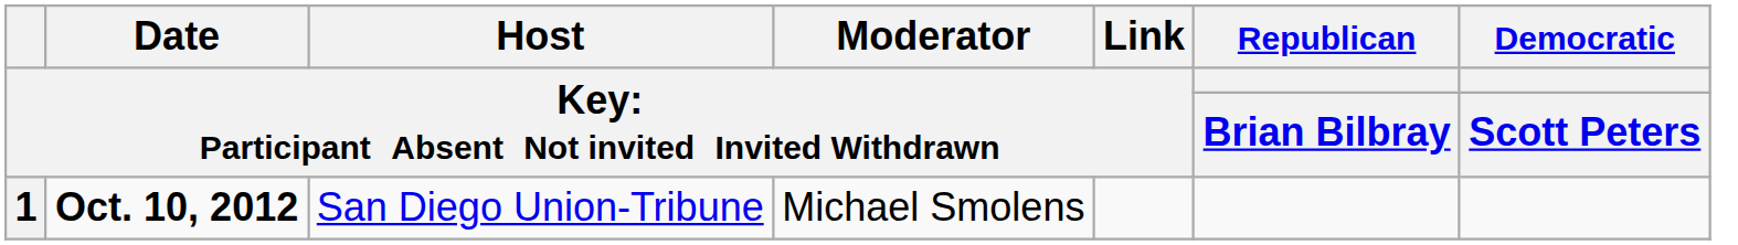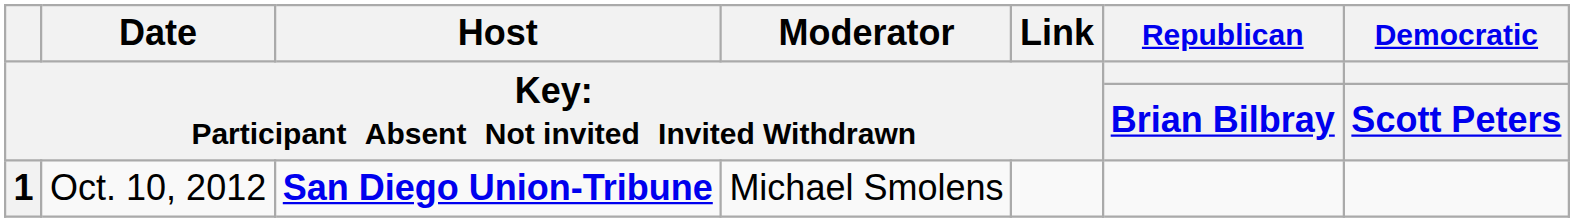1 | column 2: bold -> normal
1 | column 3: normal -> bold
